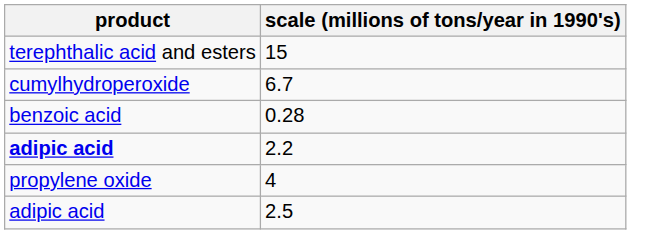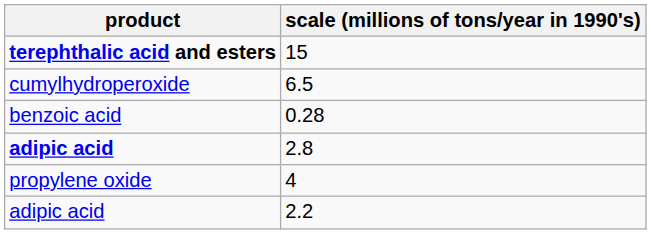row 2 | product: normal -> bold
row 3 | scale (millions of tons/year in 1990's): 6.7 -> 6.5
row 5 | scale (millions of tons/year in 1990's): 2.2 -> 2.8
row 7 | scale (millions of tons/year in 1990's): 2.5 -> 2.2
